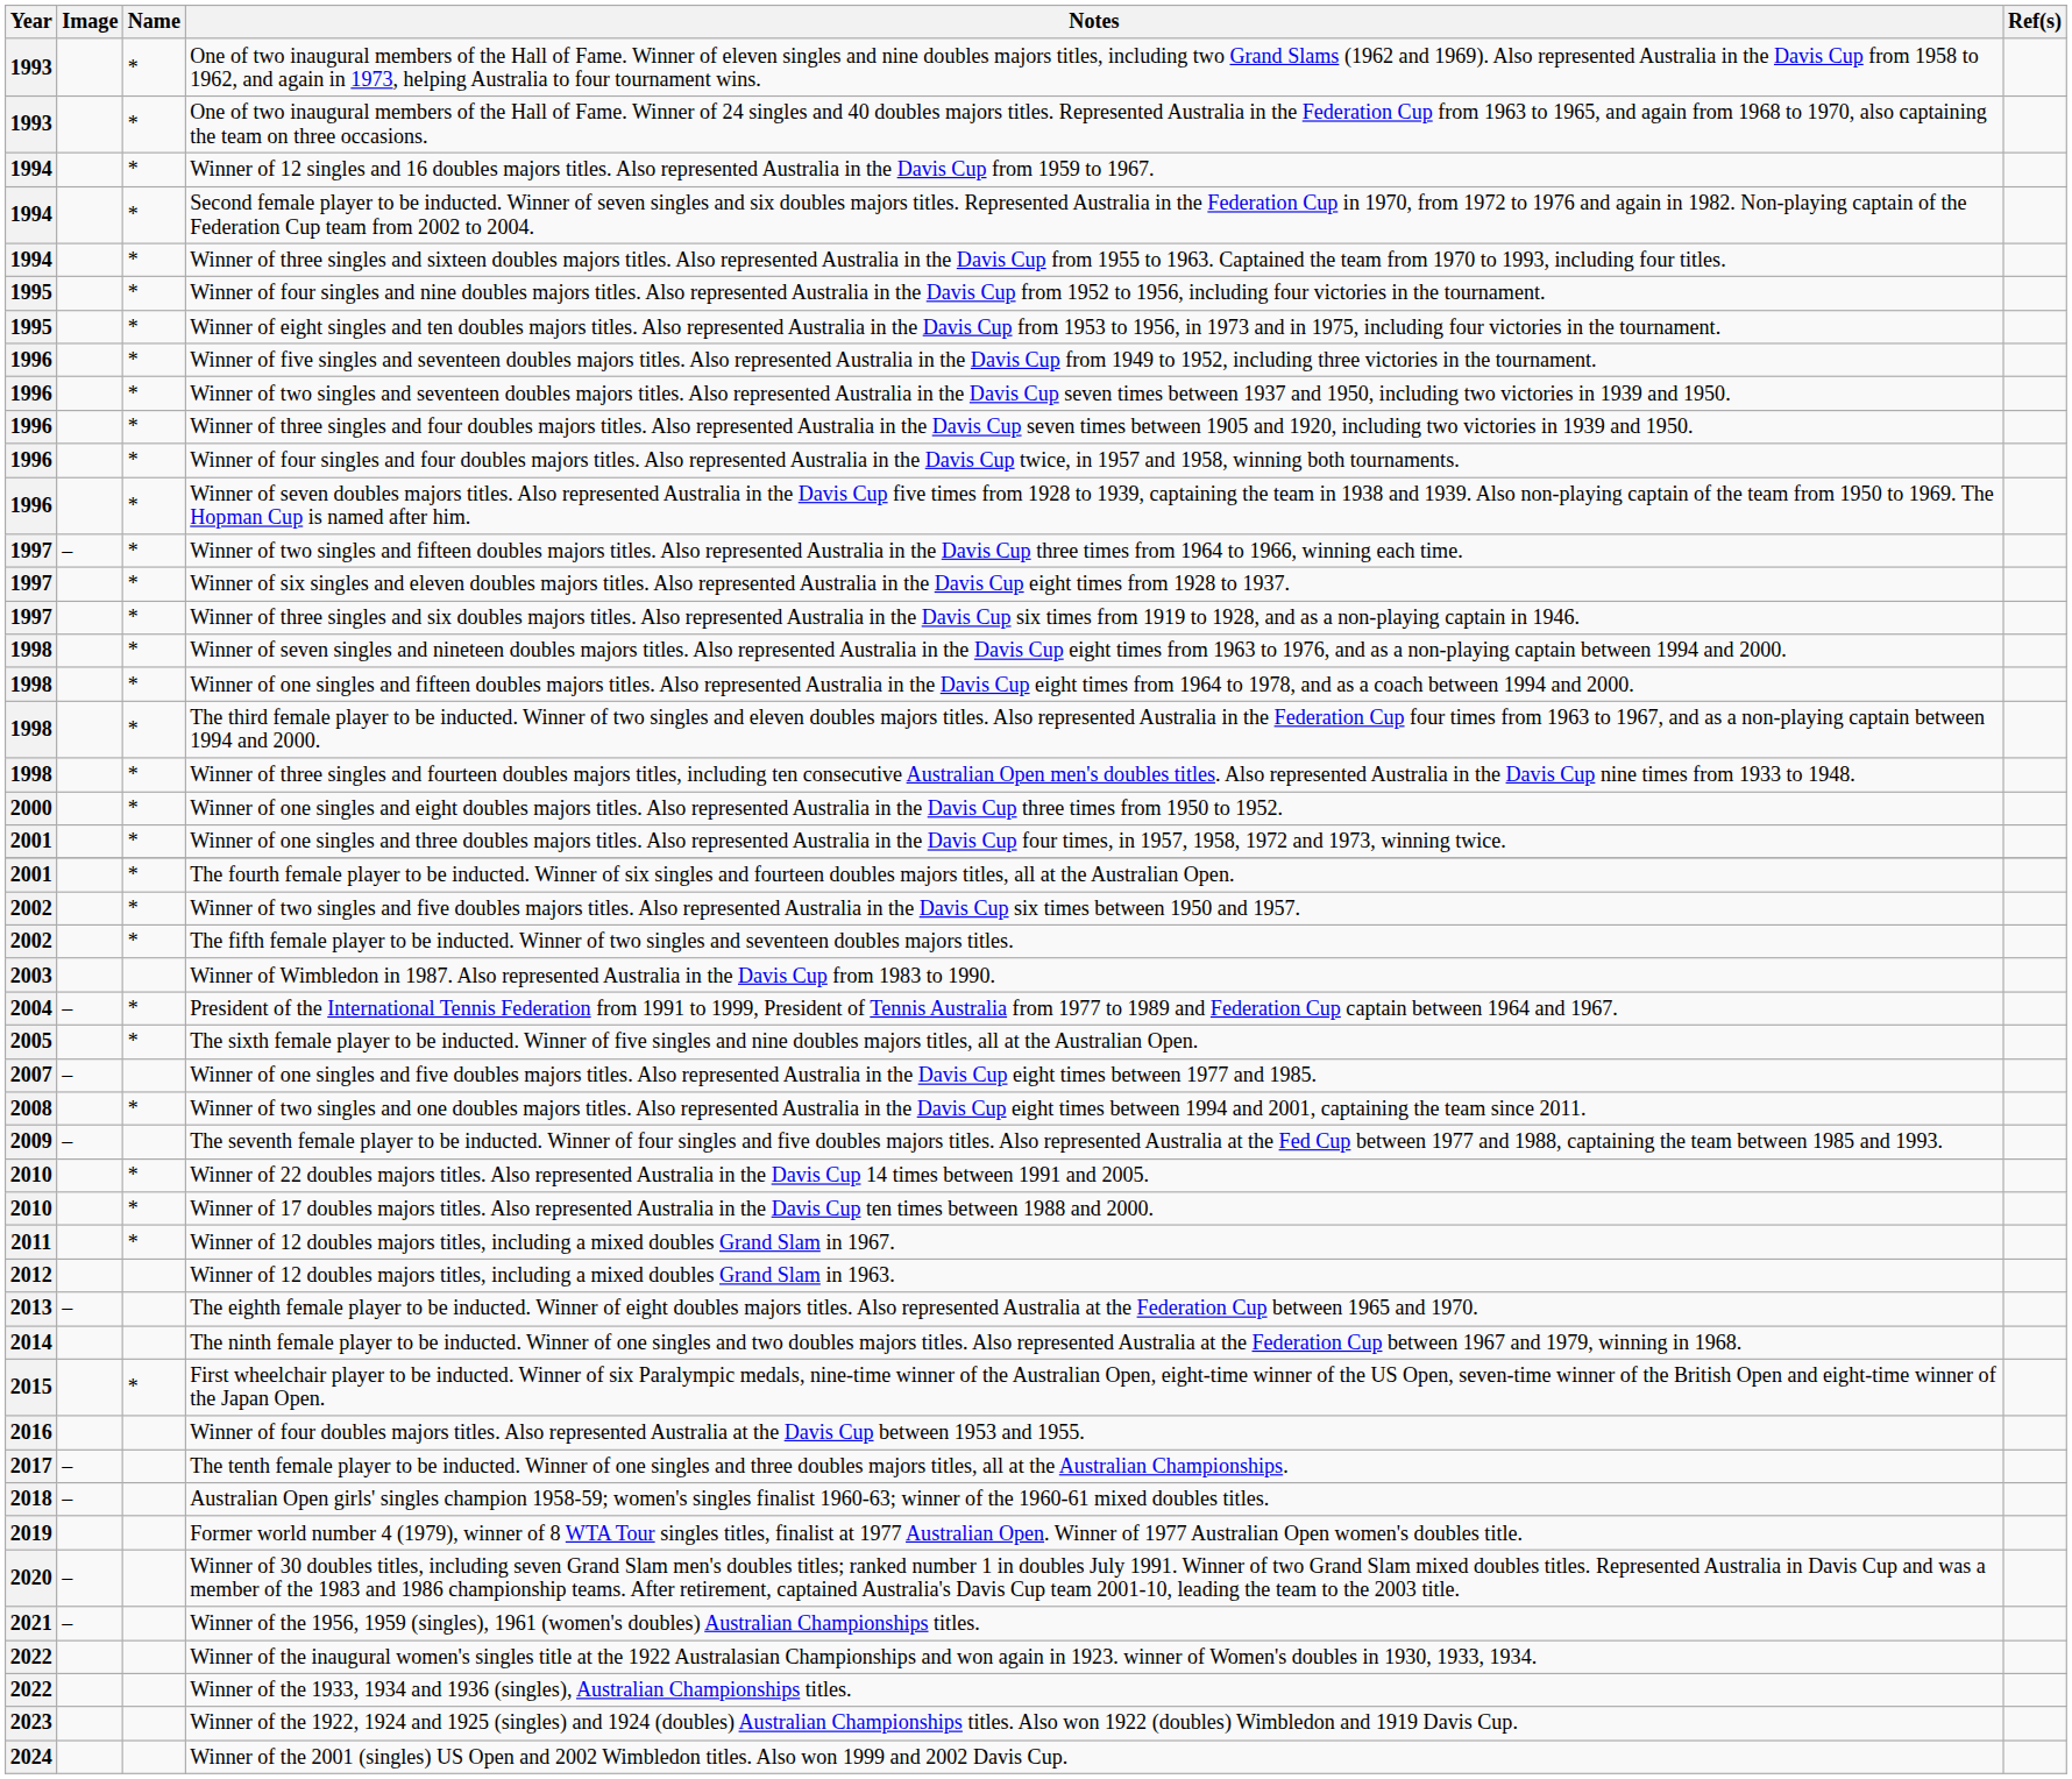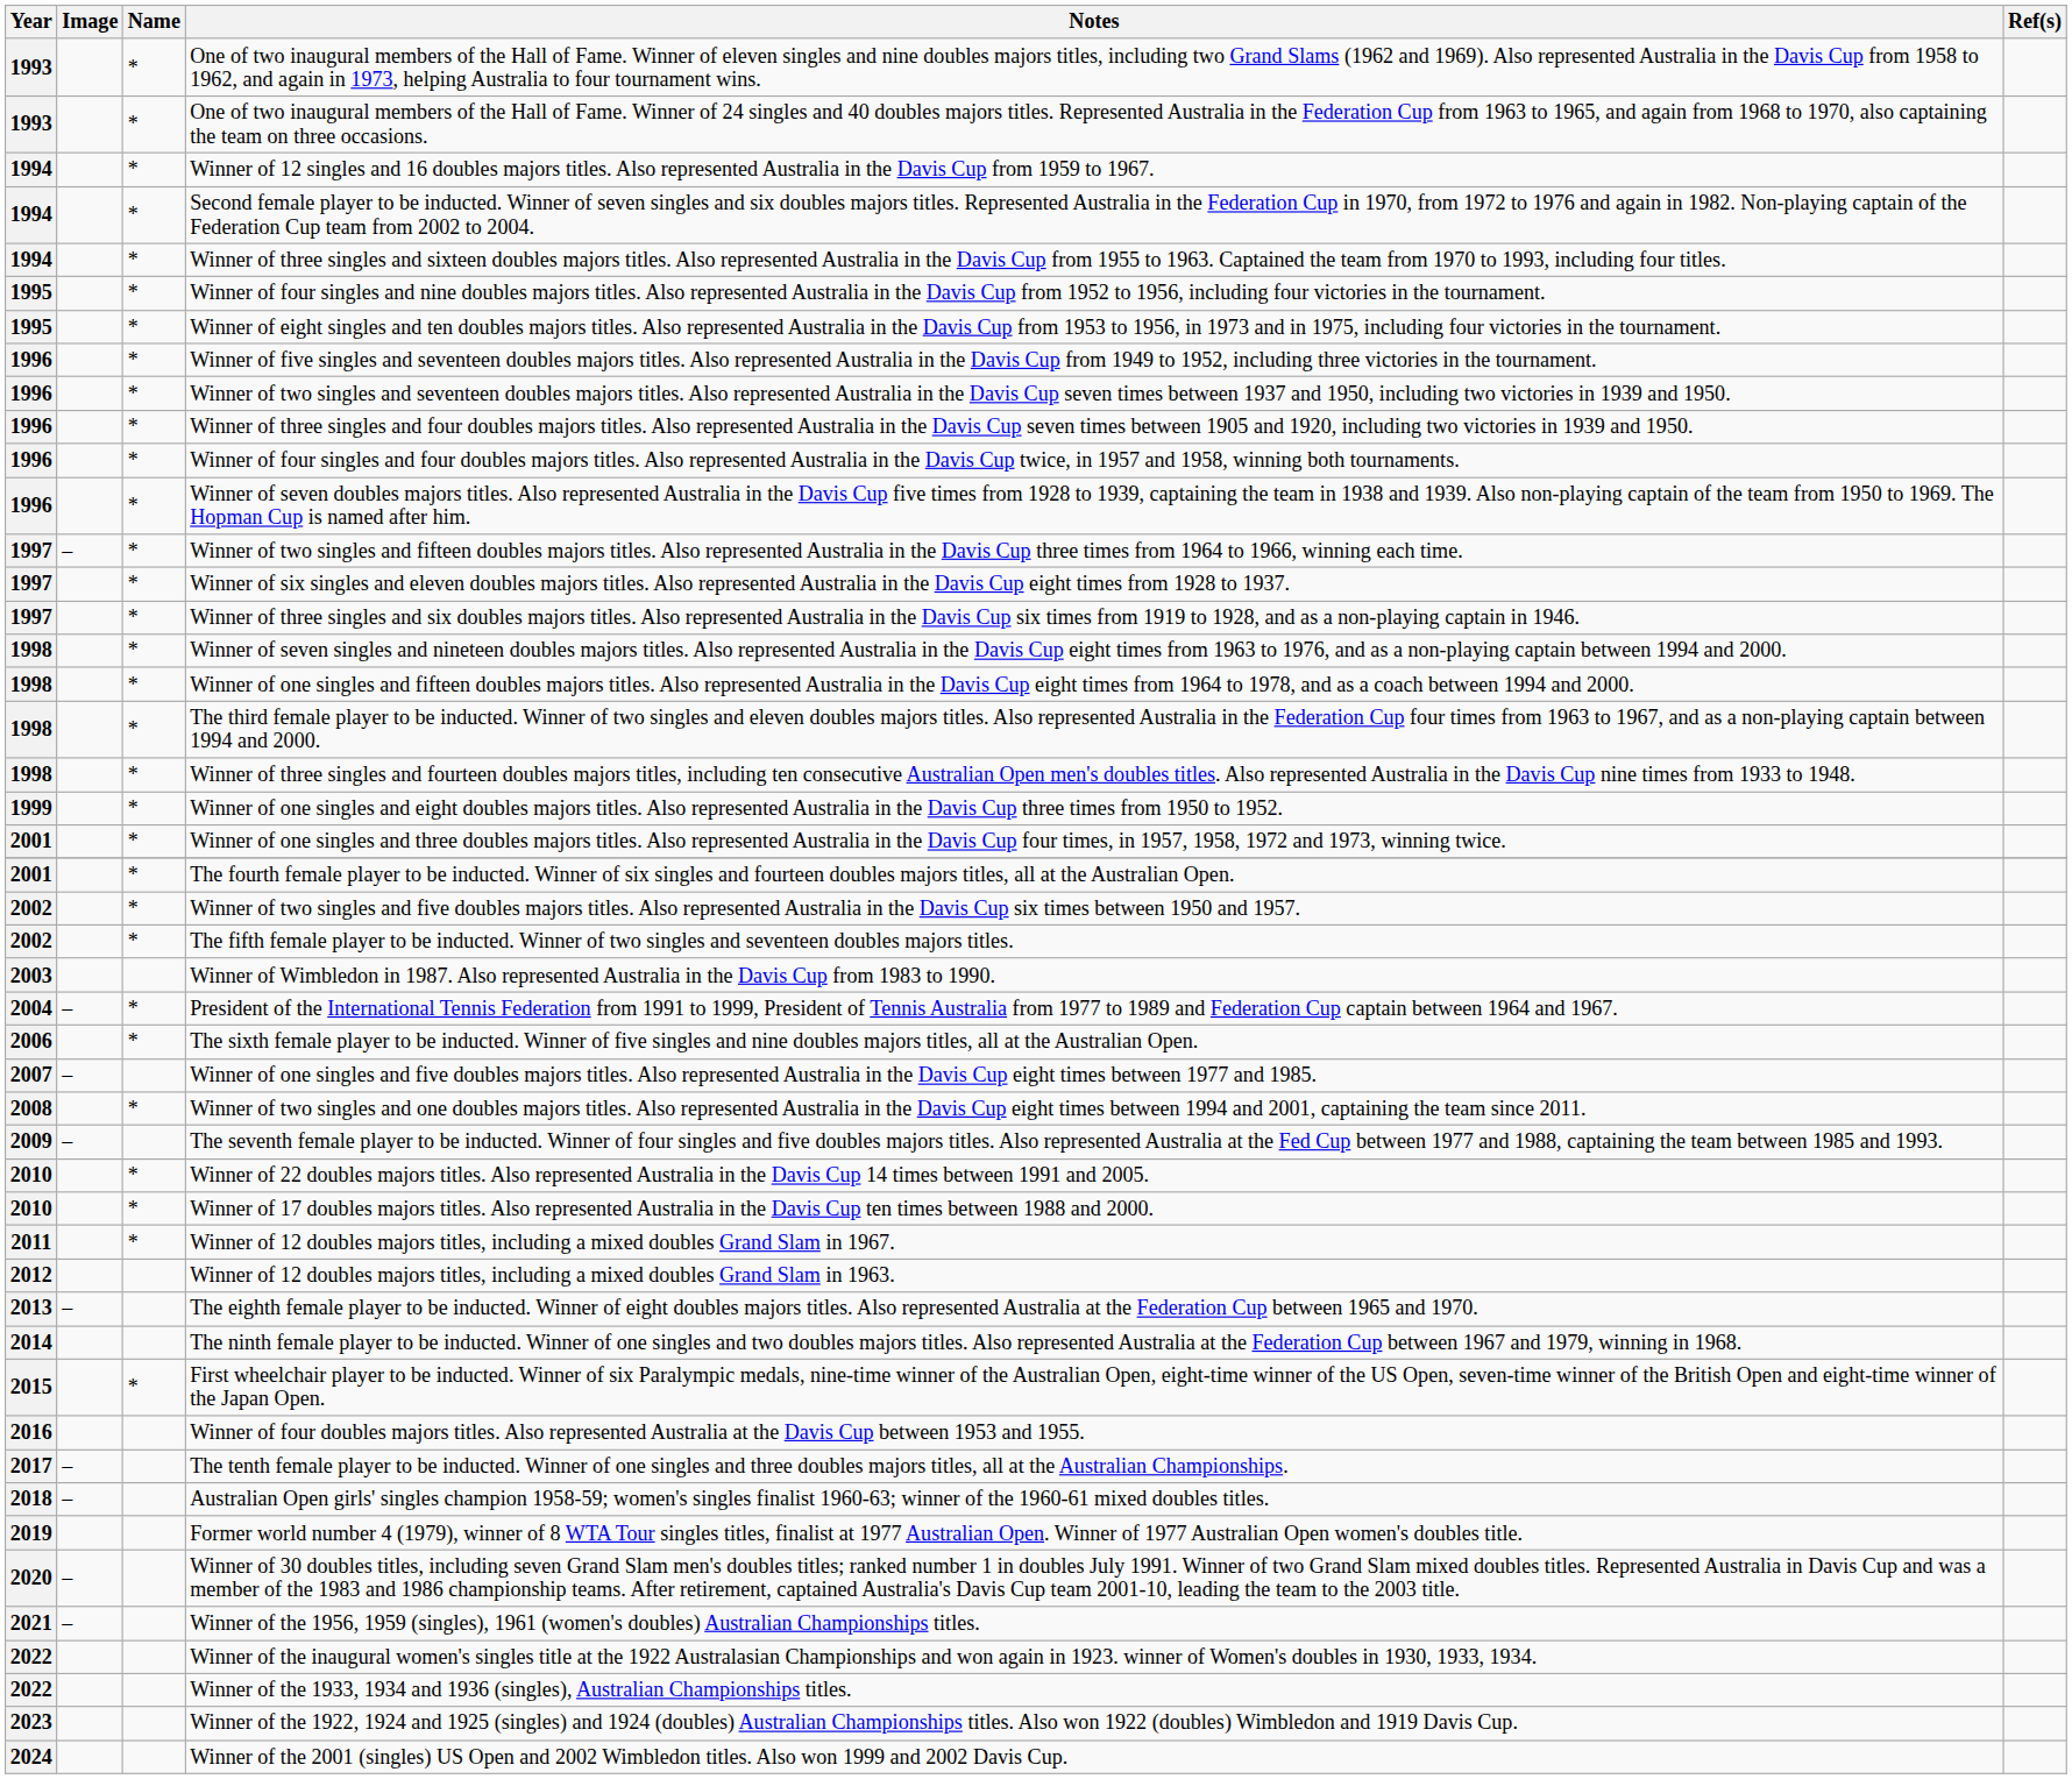row 21 | Year: 2000 -> 1999
row 28 | Year: 2005 -> 2006
